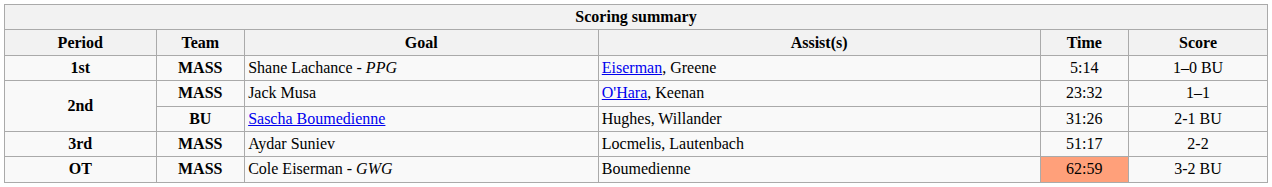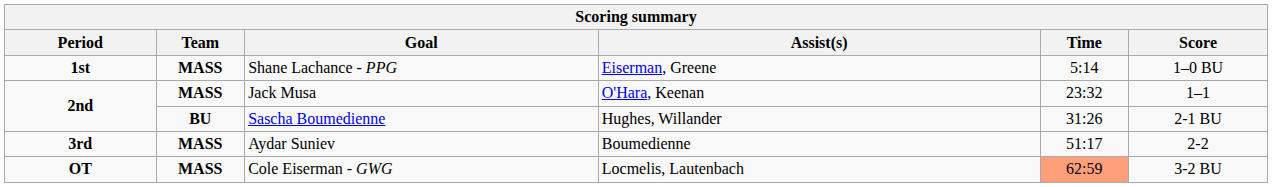Aydar Suniev | Assist(s): Locmelis, Lautenbach -> Boumedienne
Cole Eiserman - GWG | Assist(s): Boumedienne -> Locmelis, Lautenbach
